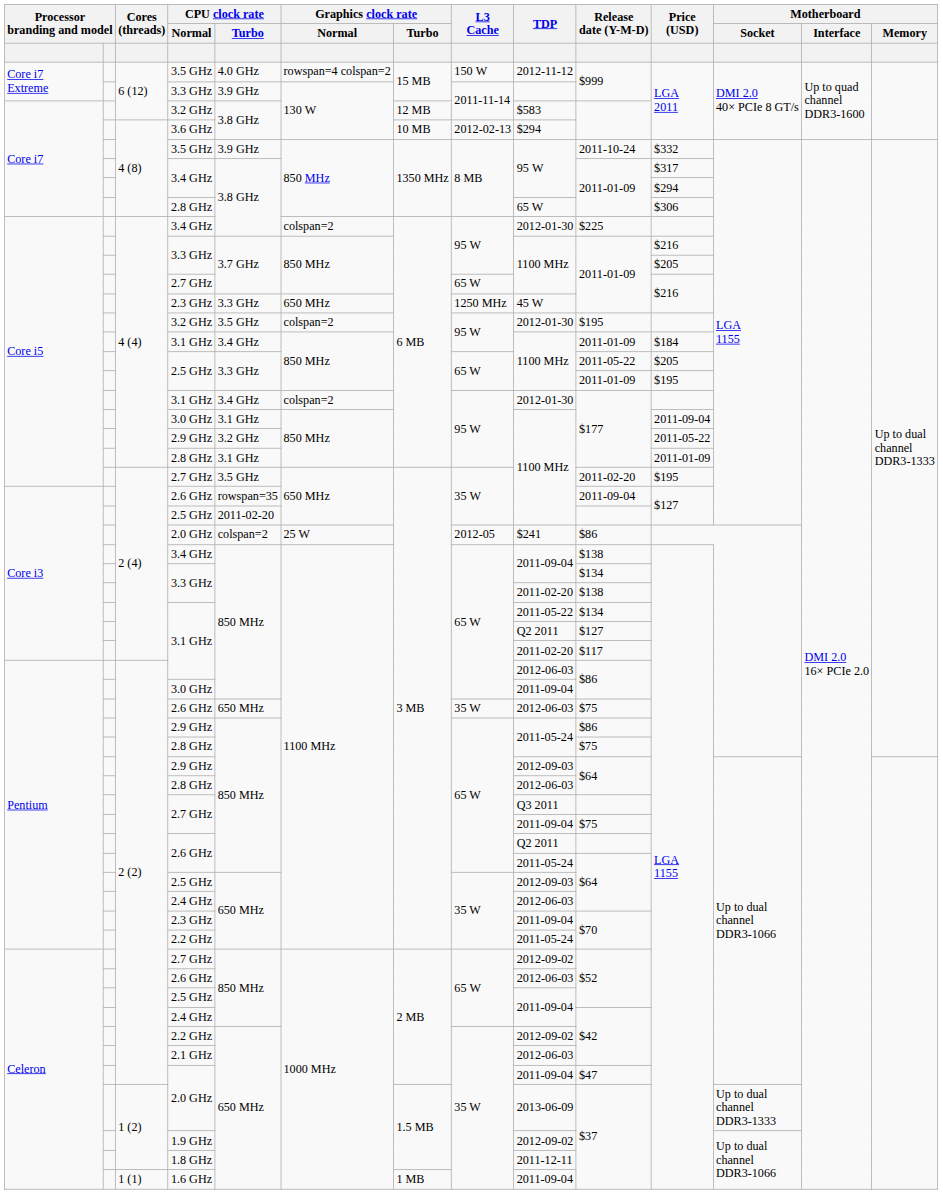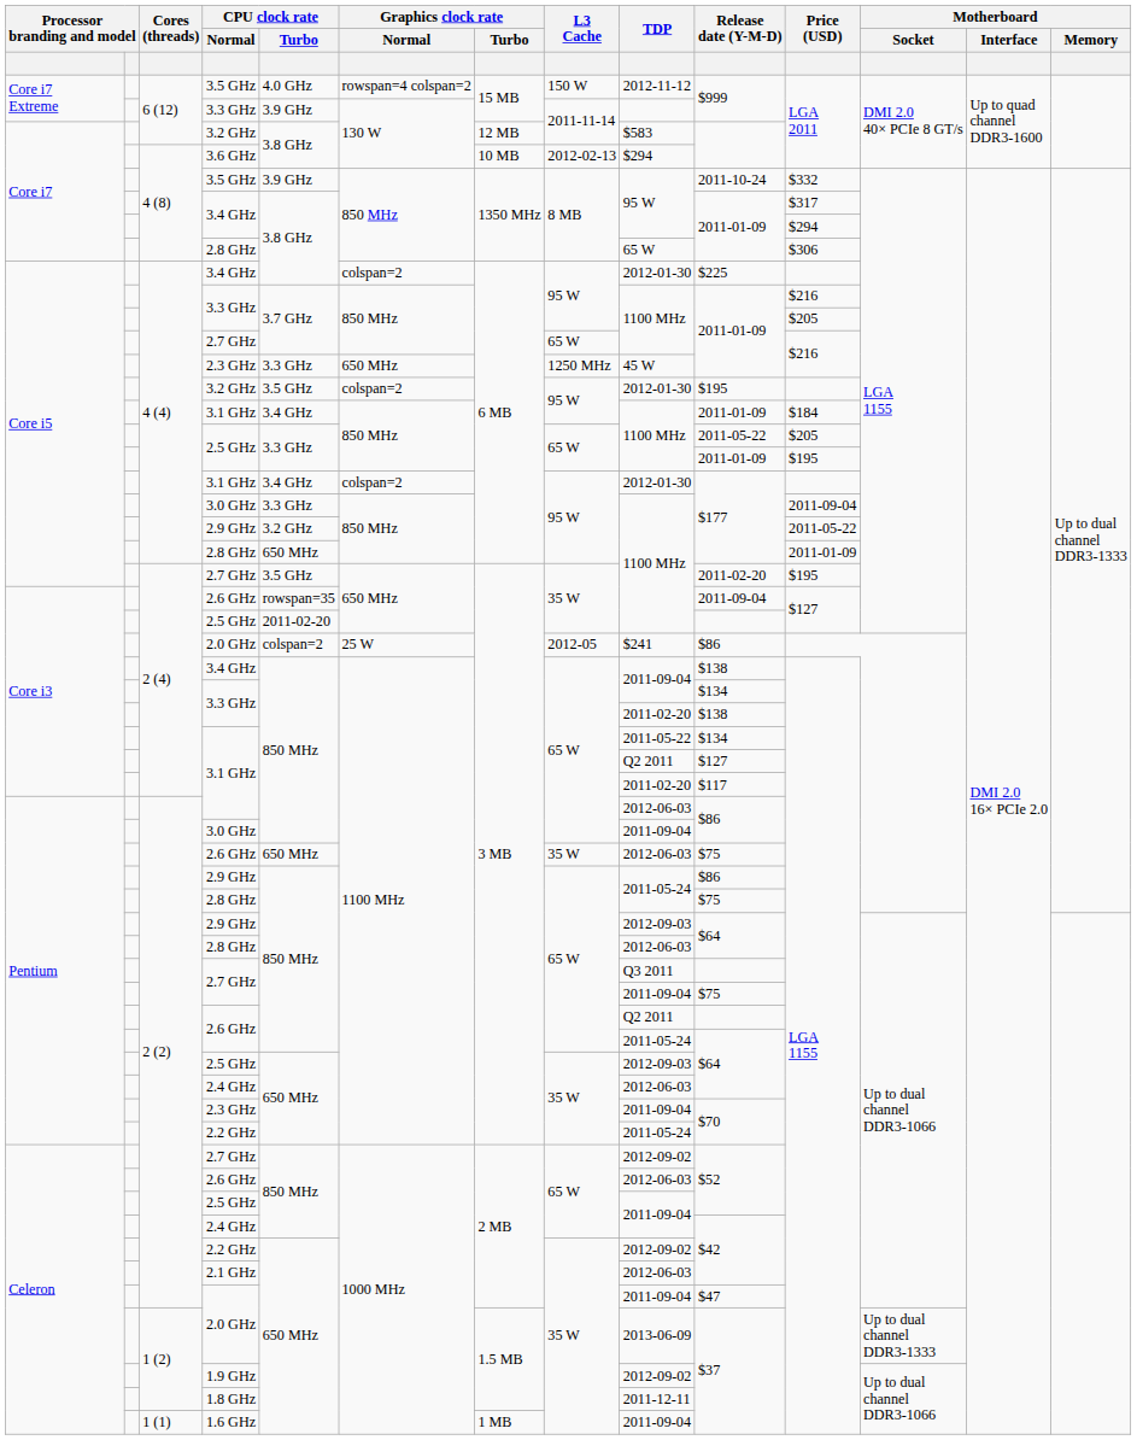Core i5 / 3.0 GHz | CPU clock rate / Turbo: 3.1 GHz -> 3.3 GHz
Core i5 / 2.8 GHz | CPU clock rate / Turbo: 3.1 GHz -> 650 MHz
